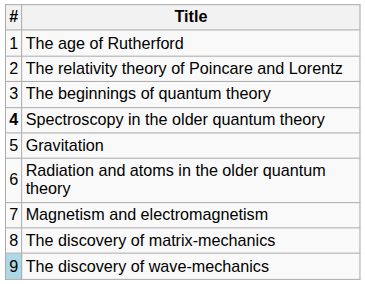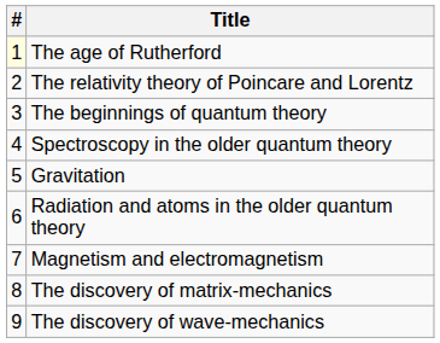The age of Rutherford | #: no background -> lightyellow background
Spectroscopy in the older quantum theory | #: bold -> normal
The discovery of wave-mechanics | #: lightblue background -> no background
